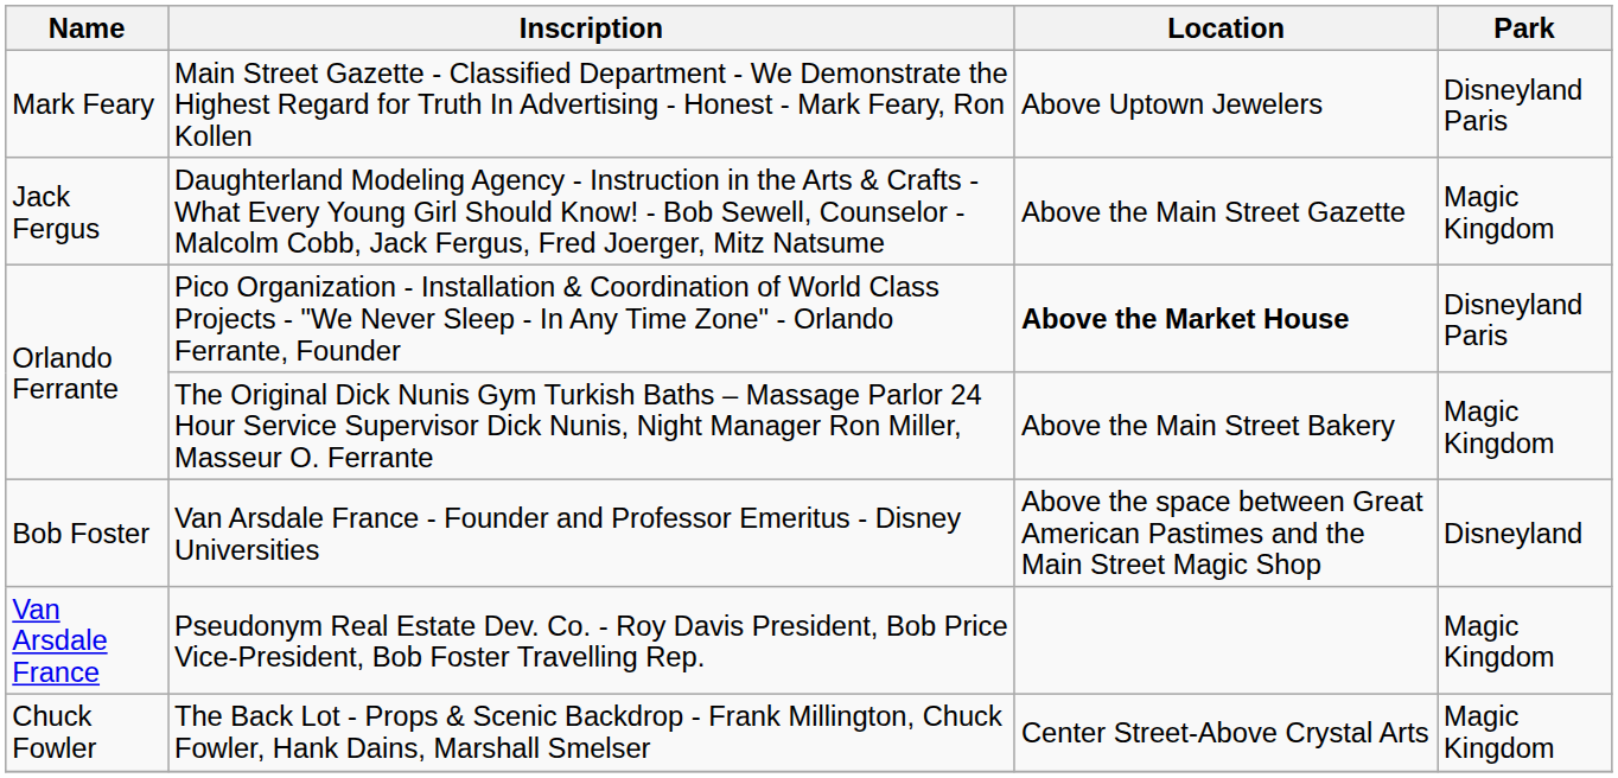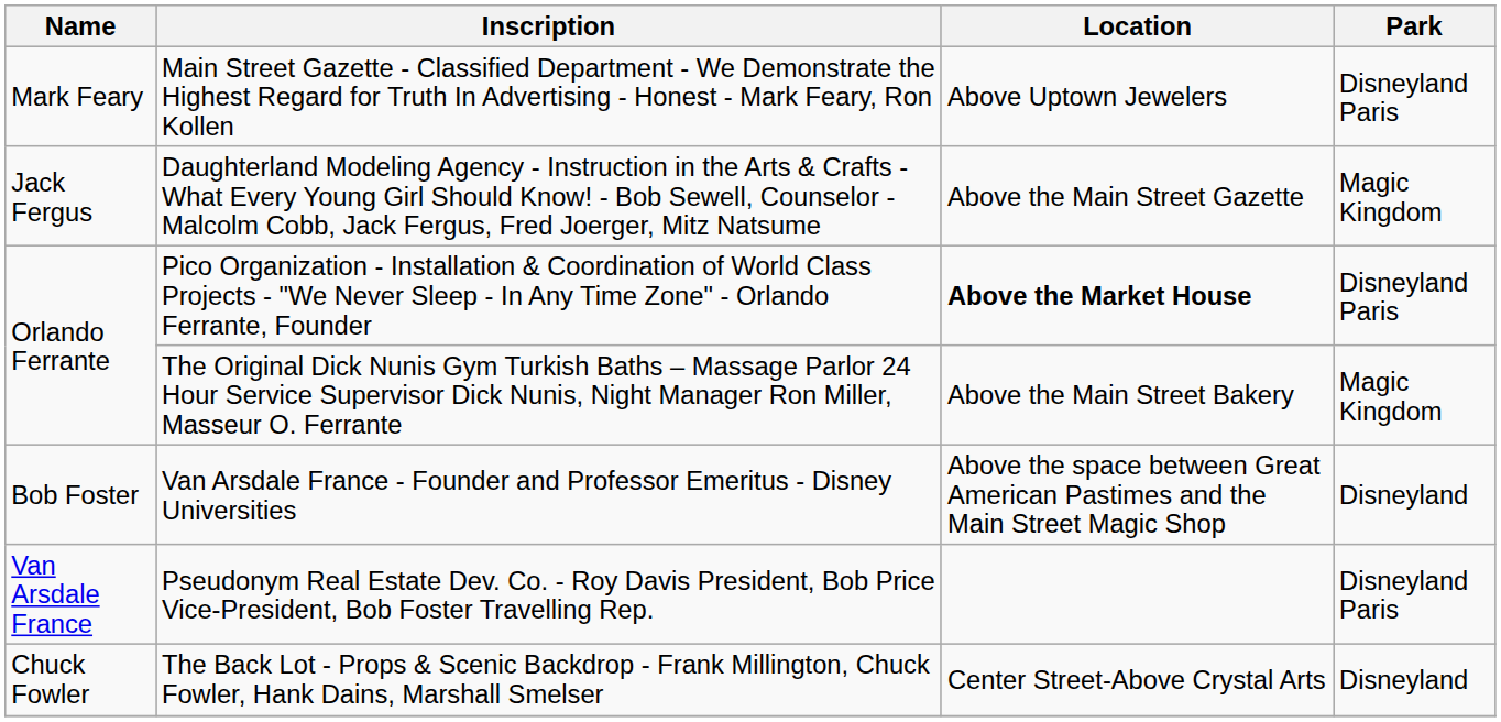row 7 | Park: Magic Kingdom -> Disneyland Paris
row 8 | Park: Magic Kingdom -> Disneyland
